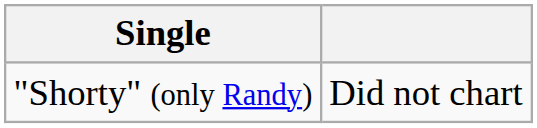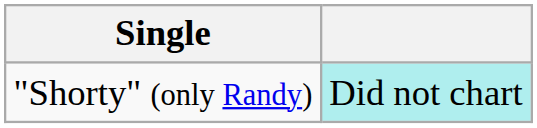"Shorty" (only Randy) | column 2: no background -> paleturquoise background
